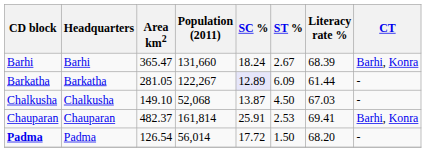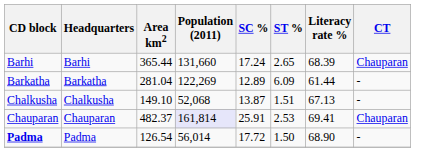row 2 | Area km2: 365.47 -> 365.44
row 2 | SC %: 18.24 -> 17.24
row 2 | ST %: 2.67 -> 2.65
row 2 | CT: Barhi, Konra -> Chauparan
row 3 | Area km2: 281.05 -> 281.04
row 3 | Population (2011): 122,267 -> 122,269
row 3 | SC %: lavender background -> no background
row 4 | ST %: 4.50 -> 1.51
row 4 | Literacy rate %: 67.03 -> 67.13
row 5 | Population (2011): no background -> lavender background
row 5 | CT: Barhi, Konra -> Chauparan
row 6 | Literacy rate %: 68.20 -> 68.90
